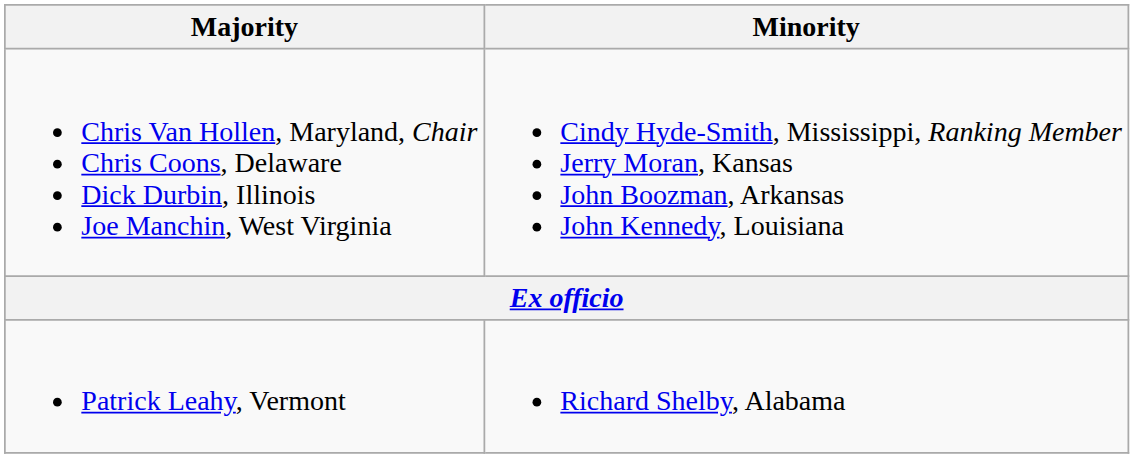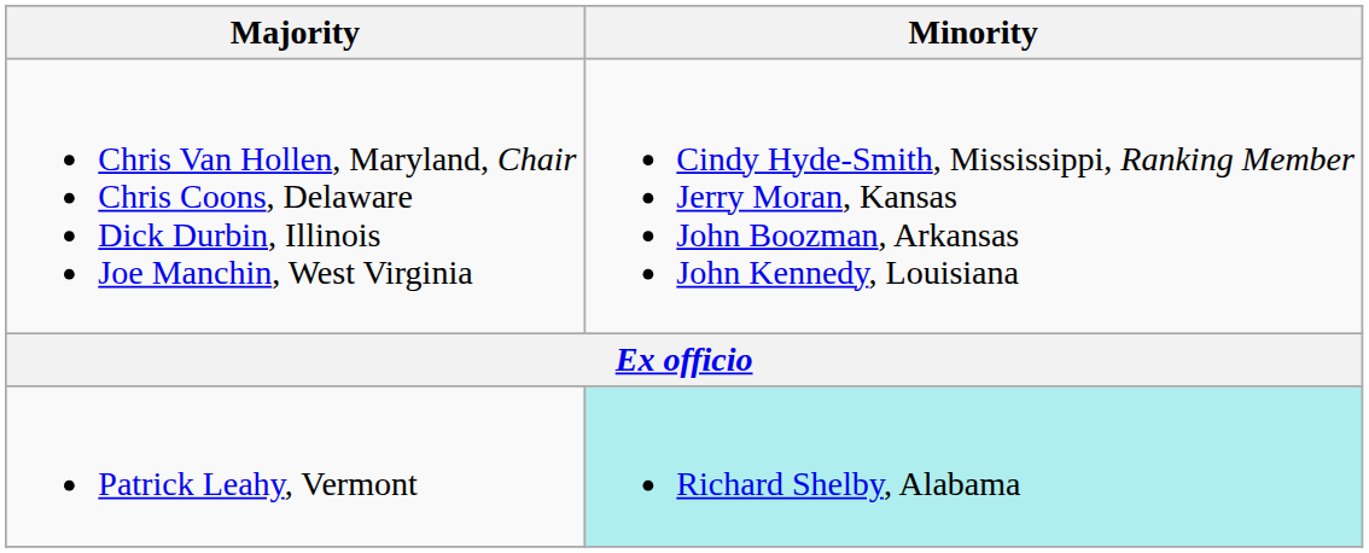Patrick Leahy, Vermont | Minority: no background -> paleturquoise background
